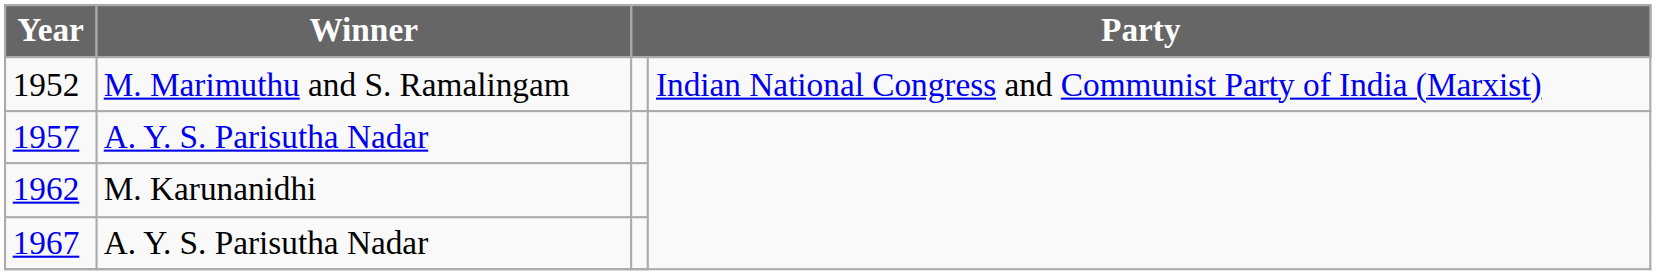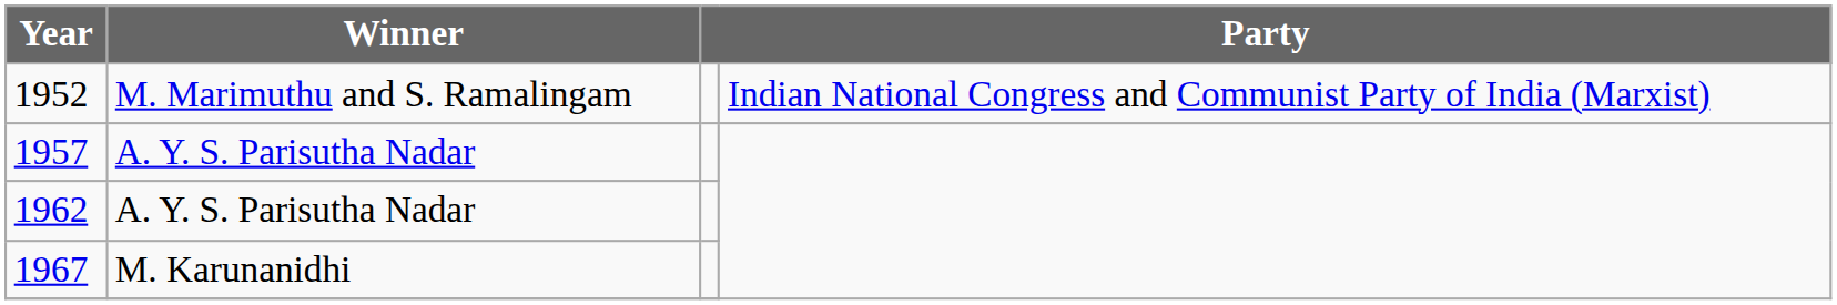1962 | Winner: M. Karunanidhi -> A. Y. S. Parisutha Nadar
1967 | Winner: A. Y. S. Parisutha Nadar -> M. Karunanidhi
